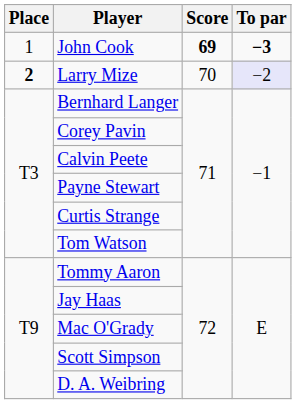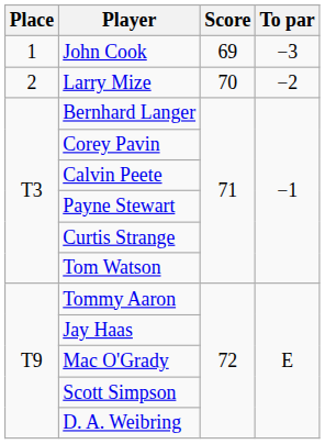John Cook | Score: bold -> normal
John Cook | To par: bold -> normal
Larry Mize | Place: bold -> normal
Larry Mize | To par: lavender background -> no background
